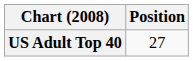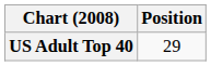US Adult Top 40 | Position: 27 -> 29
